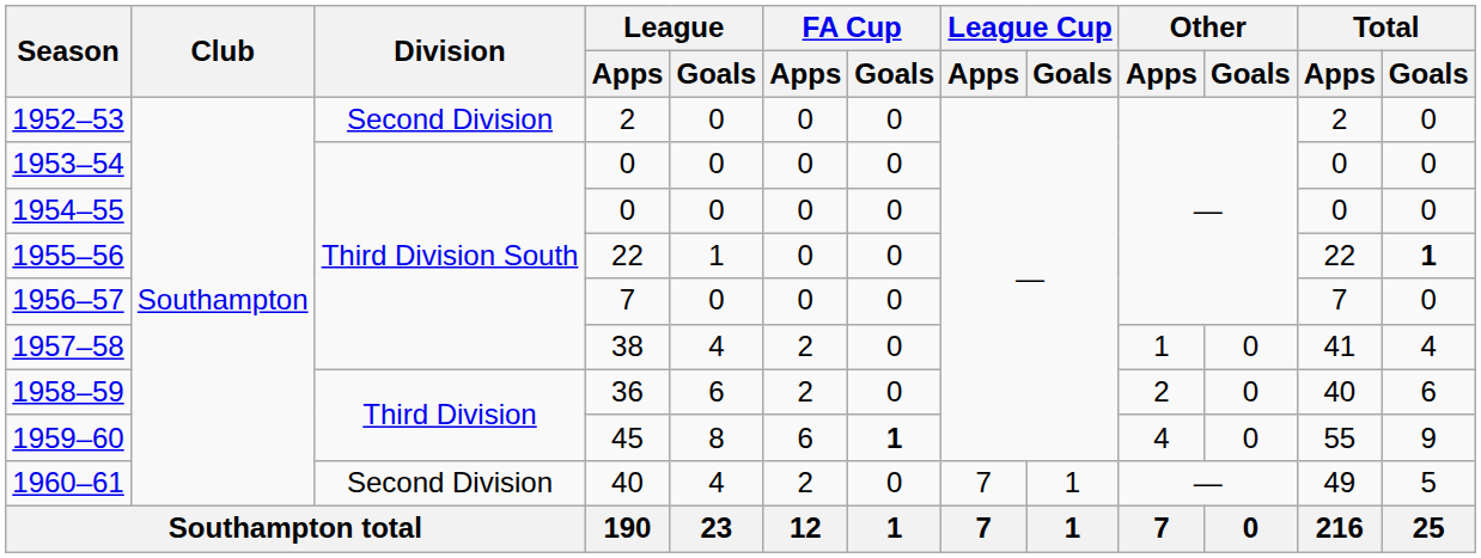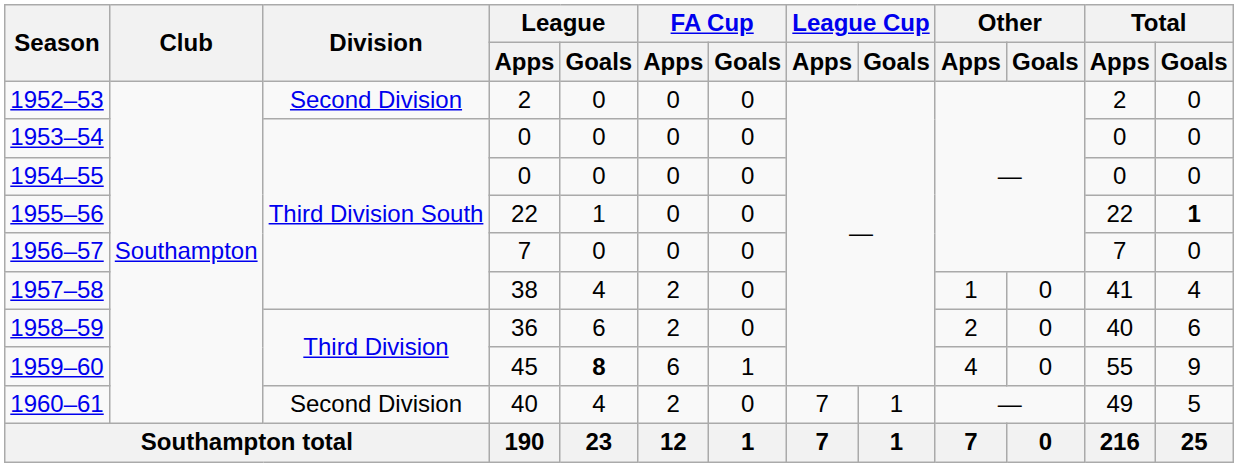1959–60 | League / Goals: normal -> bold
1959–60 | FA Cup / Goals: bold -> normal
